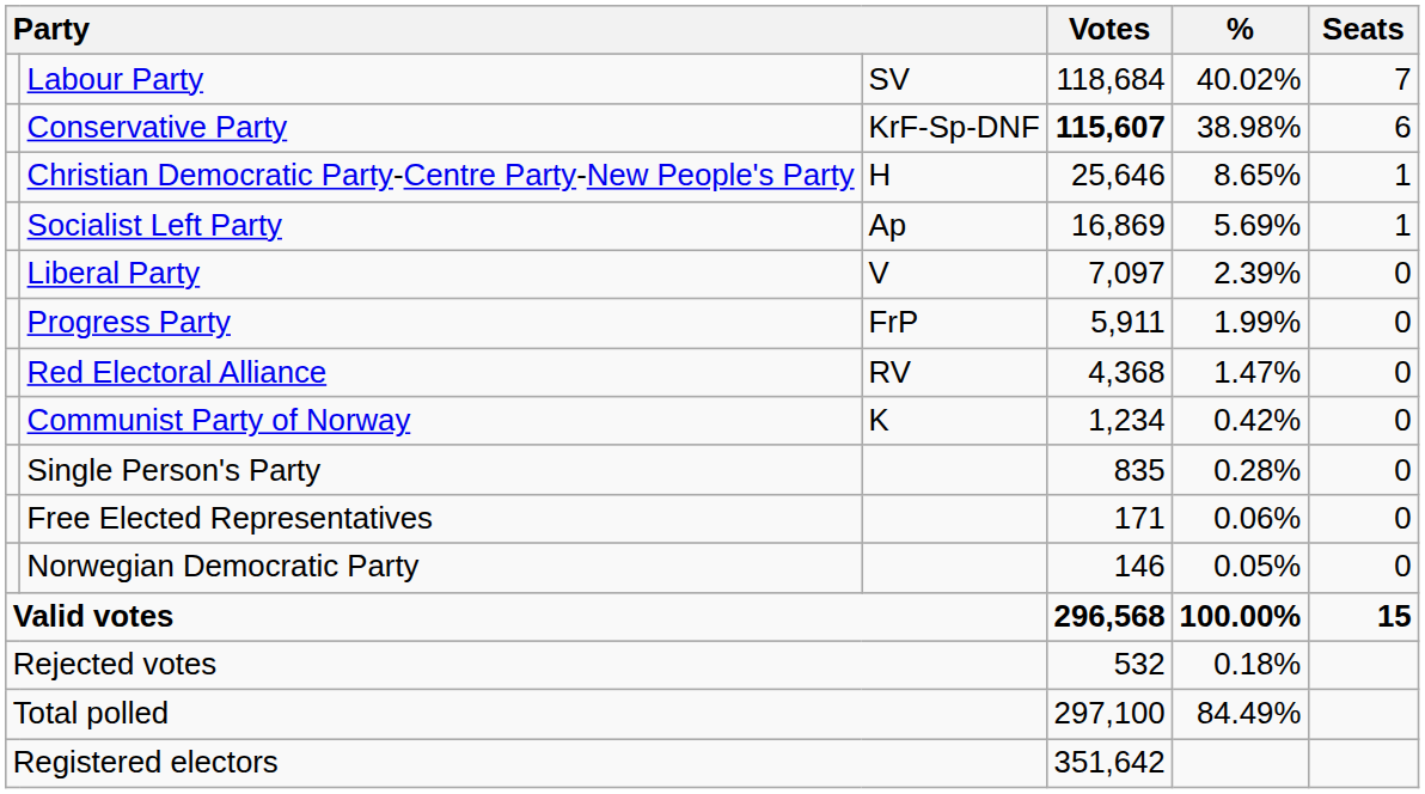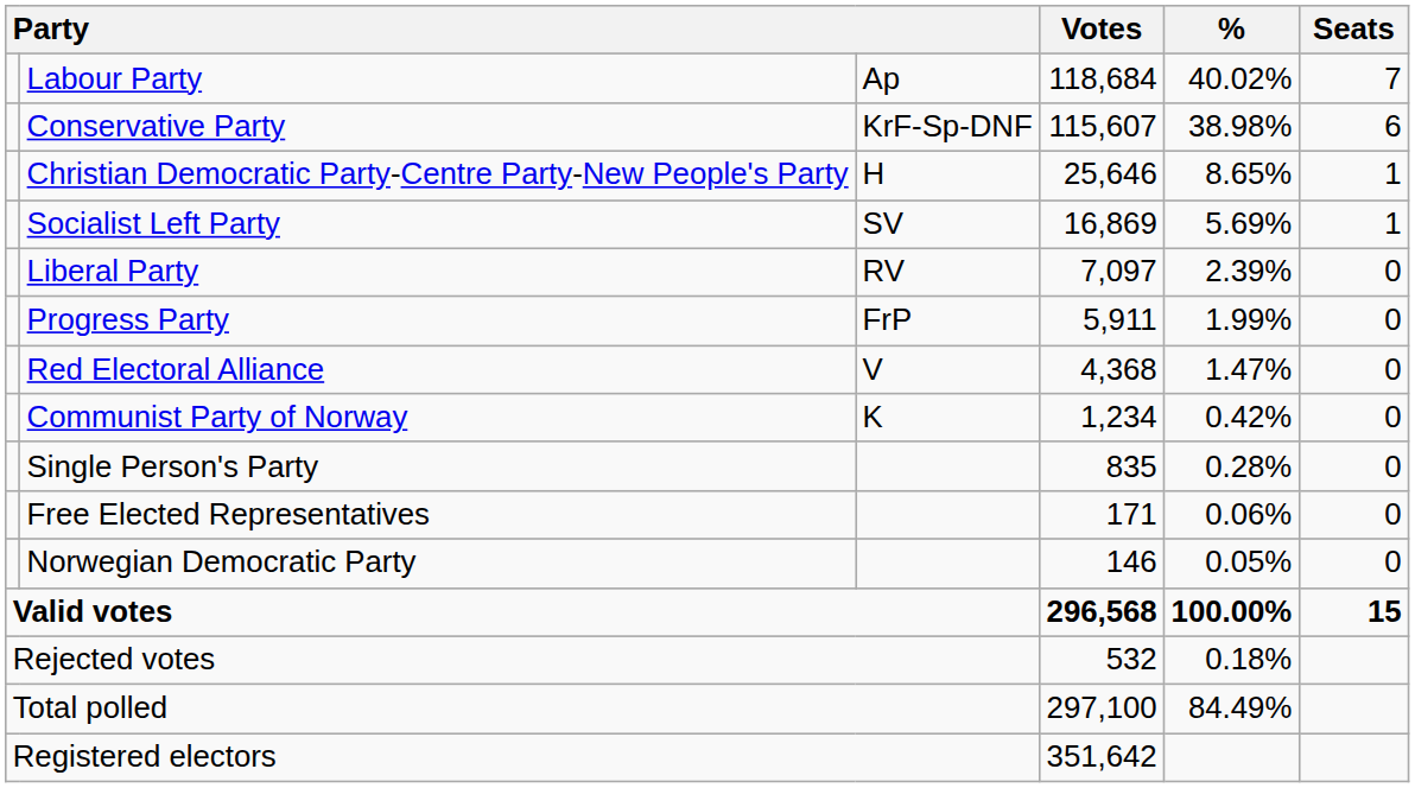Labour Party | column 3: SV -> Ap
Conservative Party | Votes: bold -> normal
Socialist Left Party | column 3: Ap -> SV
Liberal Party | column 3: V -> RV
Red Electoral Alliance | column 3: RV -> V
